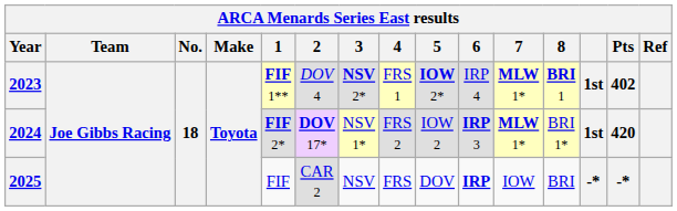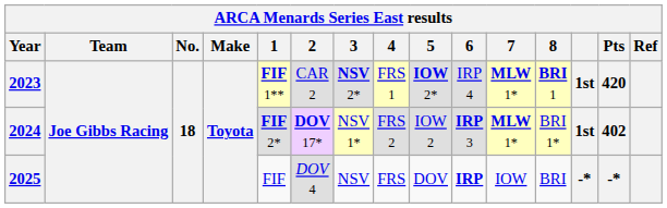2023 | 2: DOV 4 -> CAR 2
2023 | Pts: 402 -> 420
2024 | Pts: 420 -> 402
2025 | 2: CAR 2 -> DOV 4
